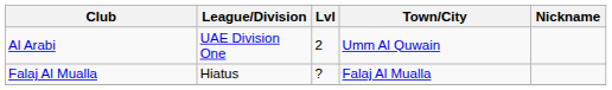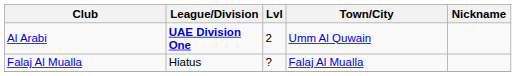Al Arabi | League/Division: normal -> bold
